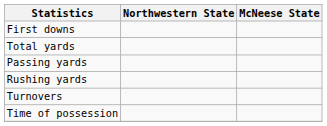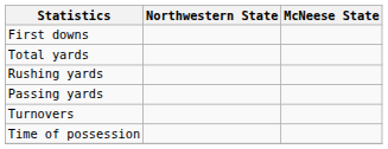rows swapped: Rushing yards <-> Passing yards
